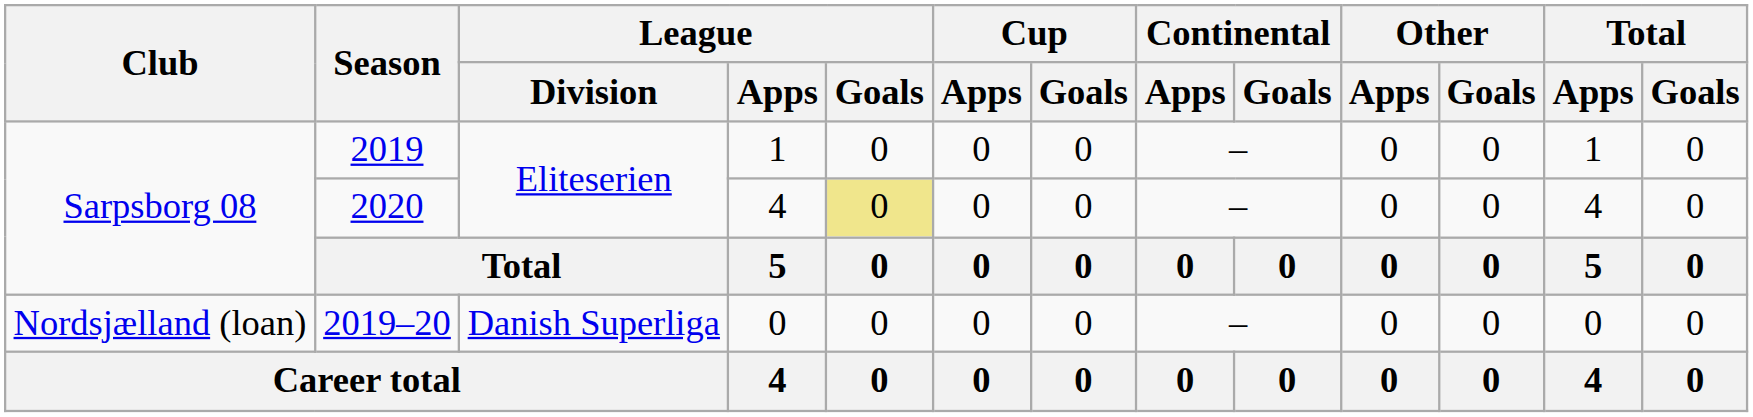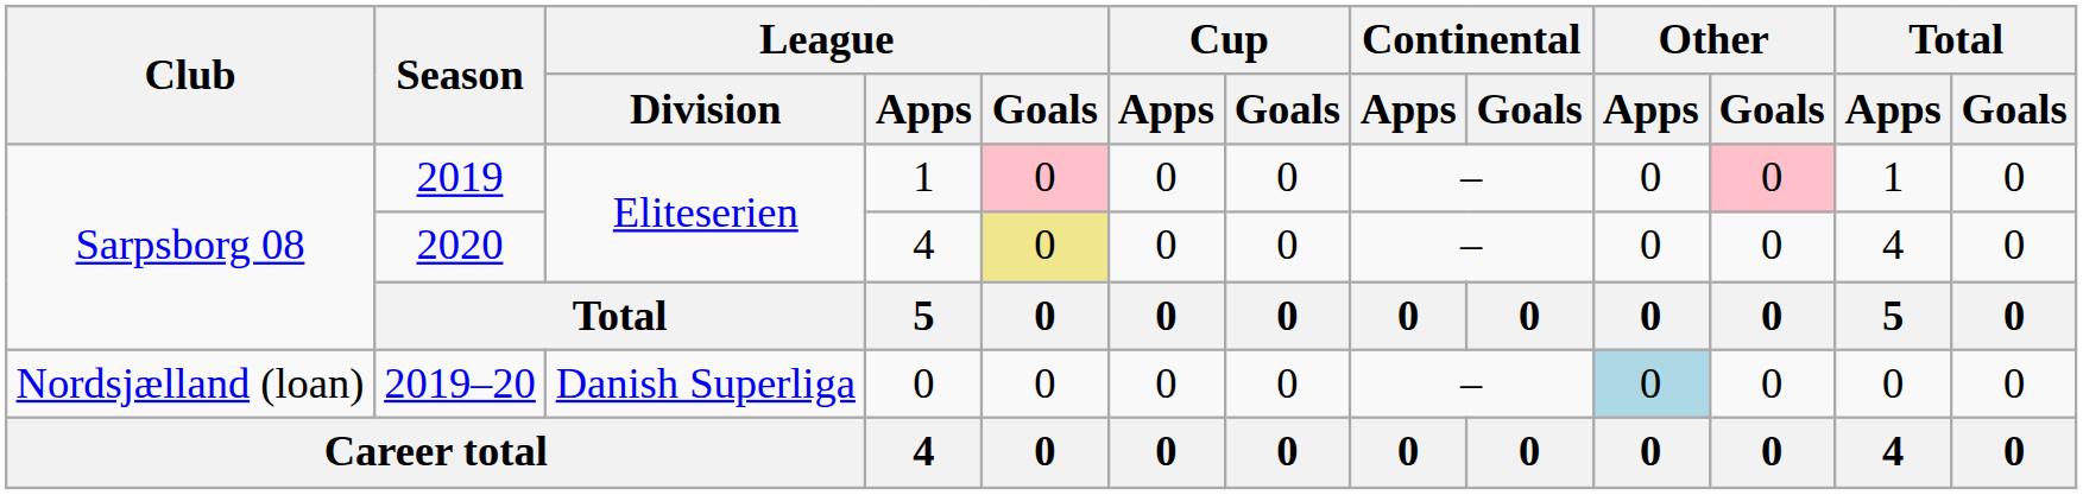2019 | League / Goals: no background -> pink background
2019 | Other / Goals: no background -> pink background
2019–20 | Other / Apps: no background -> lightblue background
